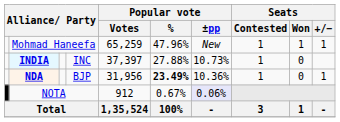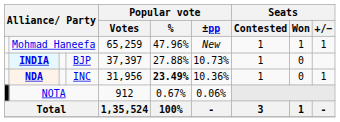INDIA | column 4: INC -> BJP
NDA | column 4: BJP -> INC
NOTA | Popular vote / ±pp: lavender background -> no background
